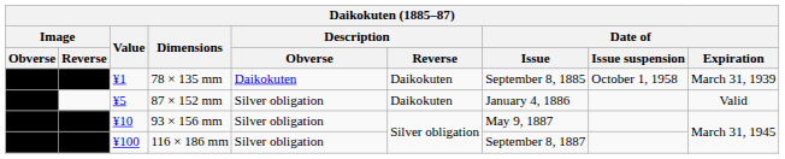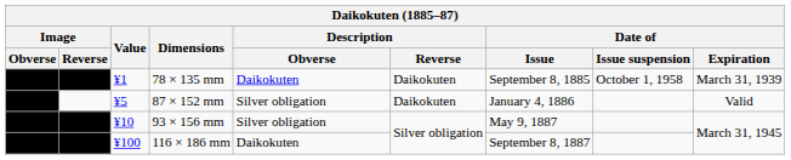116 × 186 mm | Description / Obverse: Silver obligation -> Daikokuten
